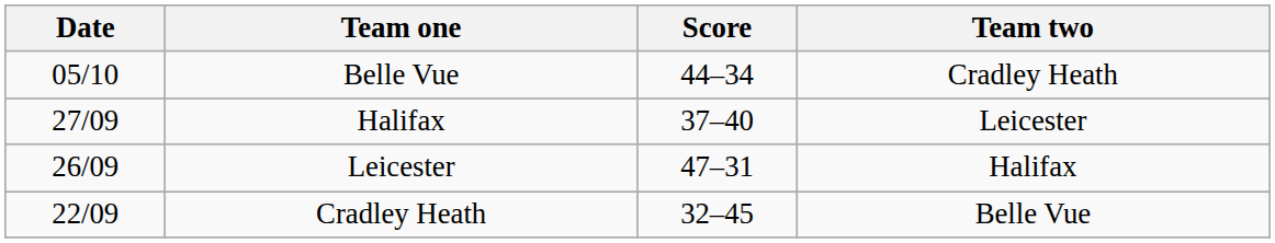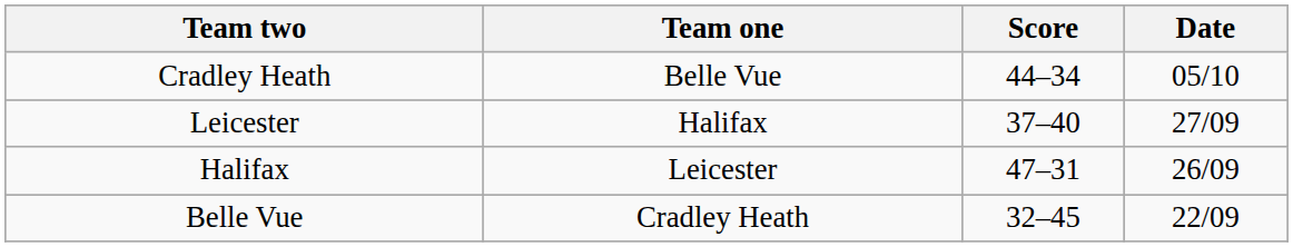columns swapped: Date <-> Team two
